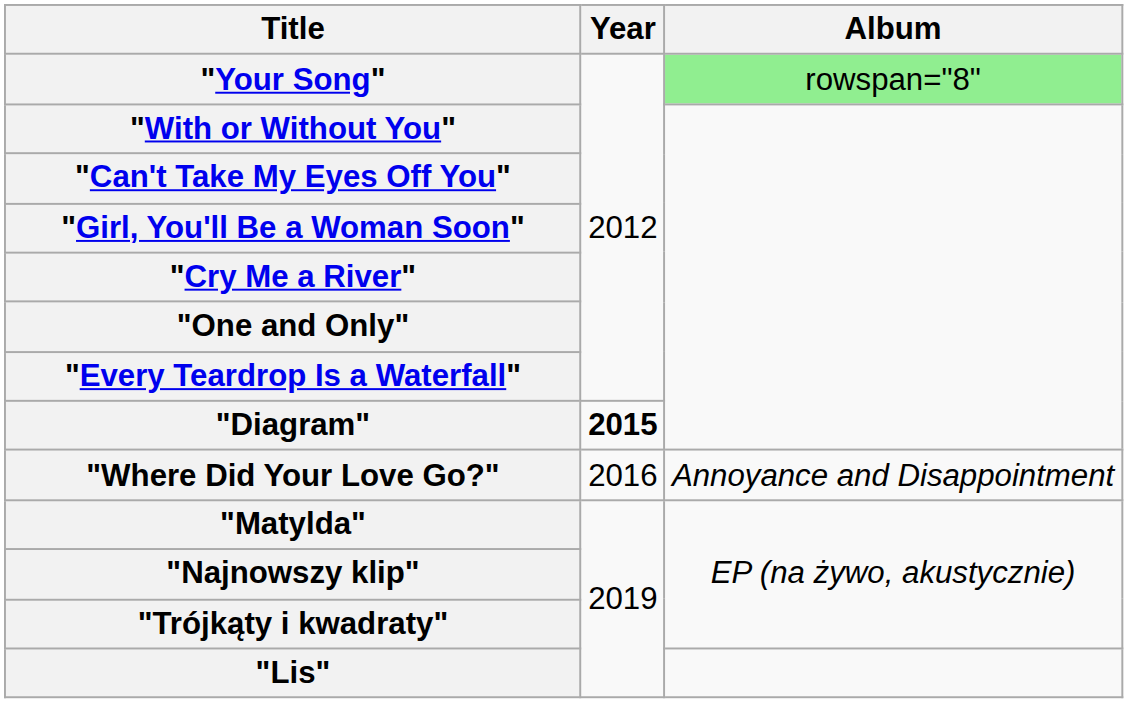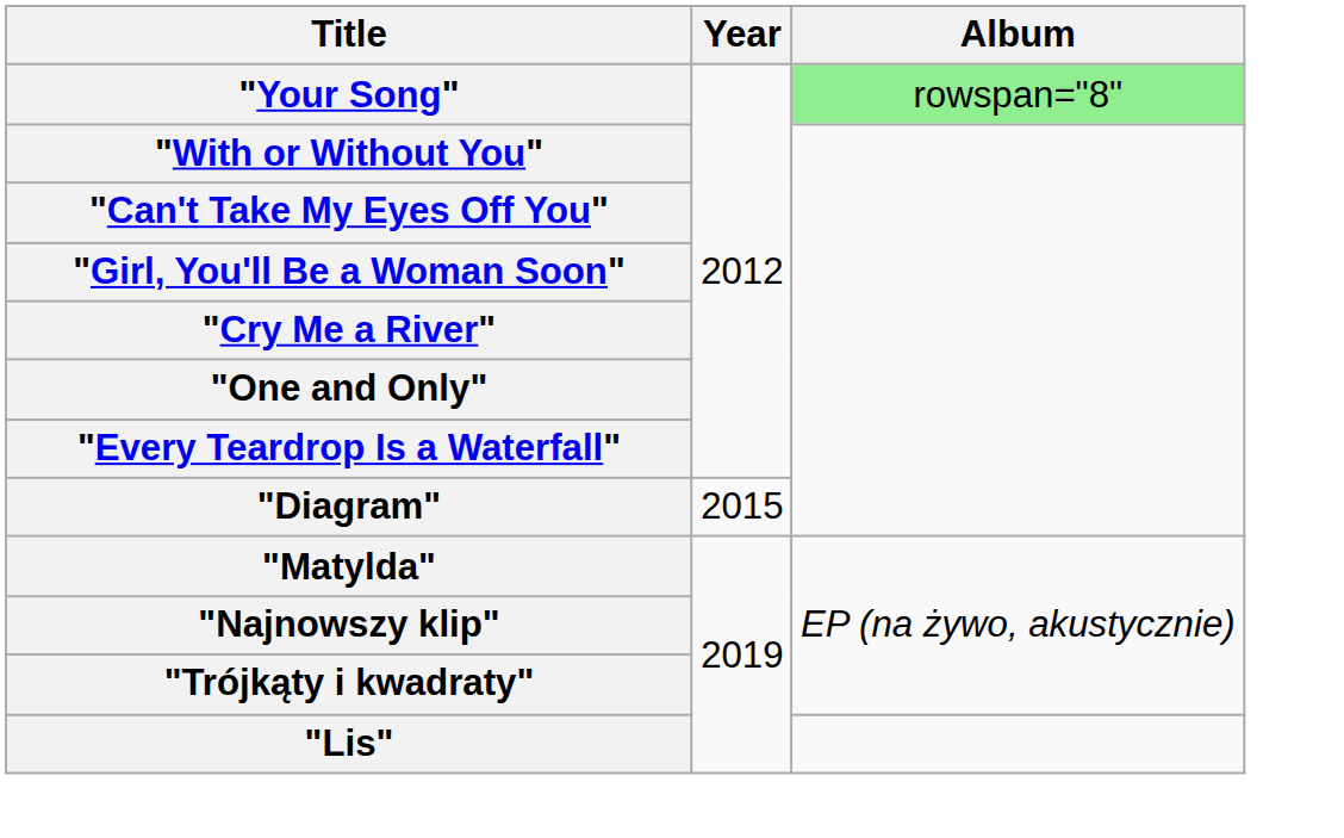"Diagram" | Year: bold -> normal
- row: "Where Did Your Love Go?" | 2016 | Annoyance and Disappointment
